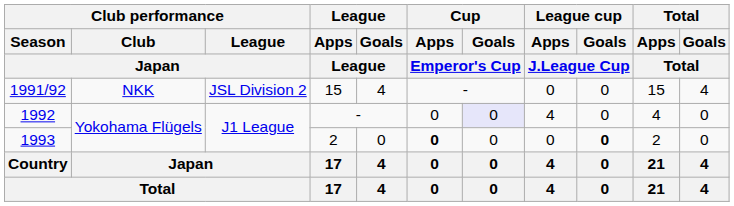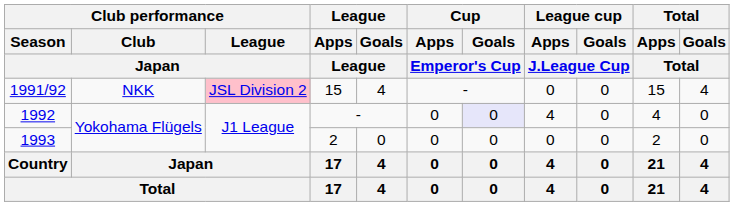1991/92 | Club performance / League / Japan: no background -> pink background
1993 | Cup / Apps / Emperor's Cup: bold -> normal
1993 | League cup / Goals / J.League Cup: bold -> normal
